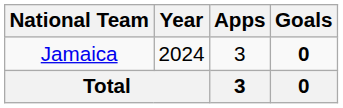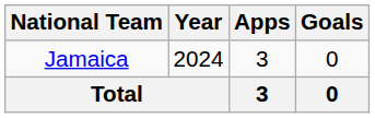Jamaica | Goals: bold -> normal
